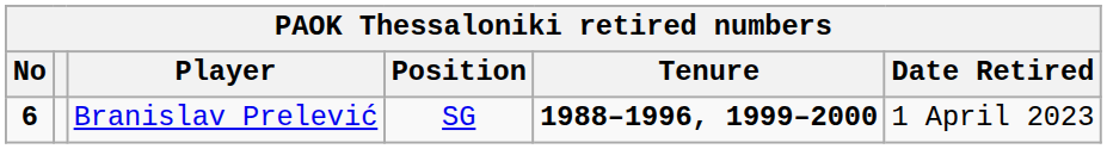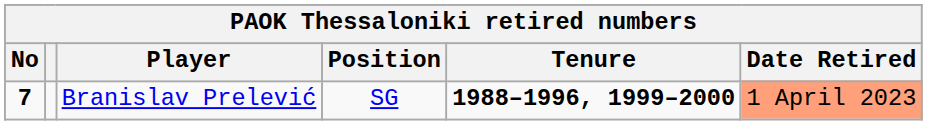Branislav Prelević | No: 6 -> 7
Branislav Prelević | Date Retired: no background -> lightsalmon background
